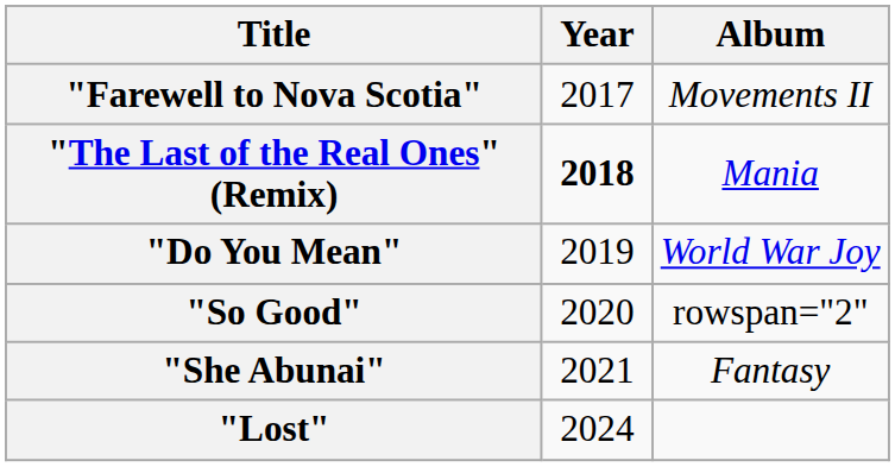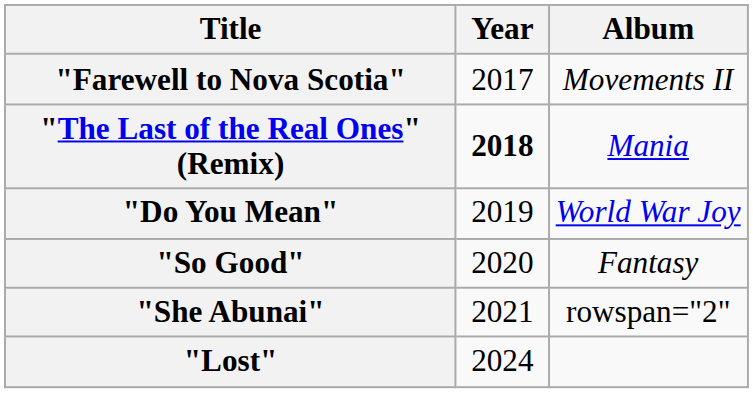"So Good" | Album: rowspan="2" -> Fantasy
"She Abunai" | Album: Fantasy -> rowspan="2"
